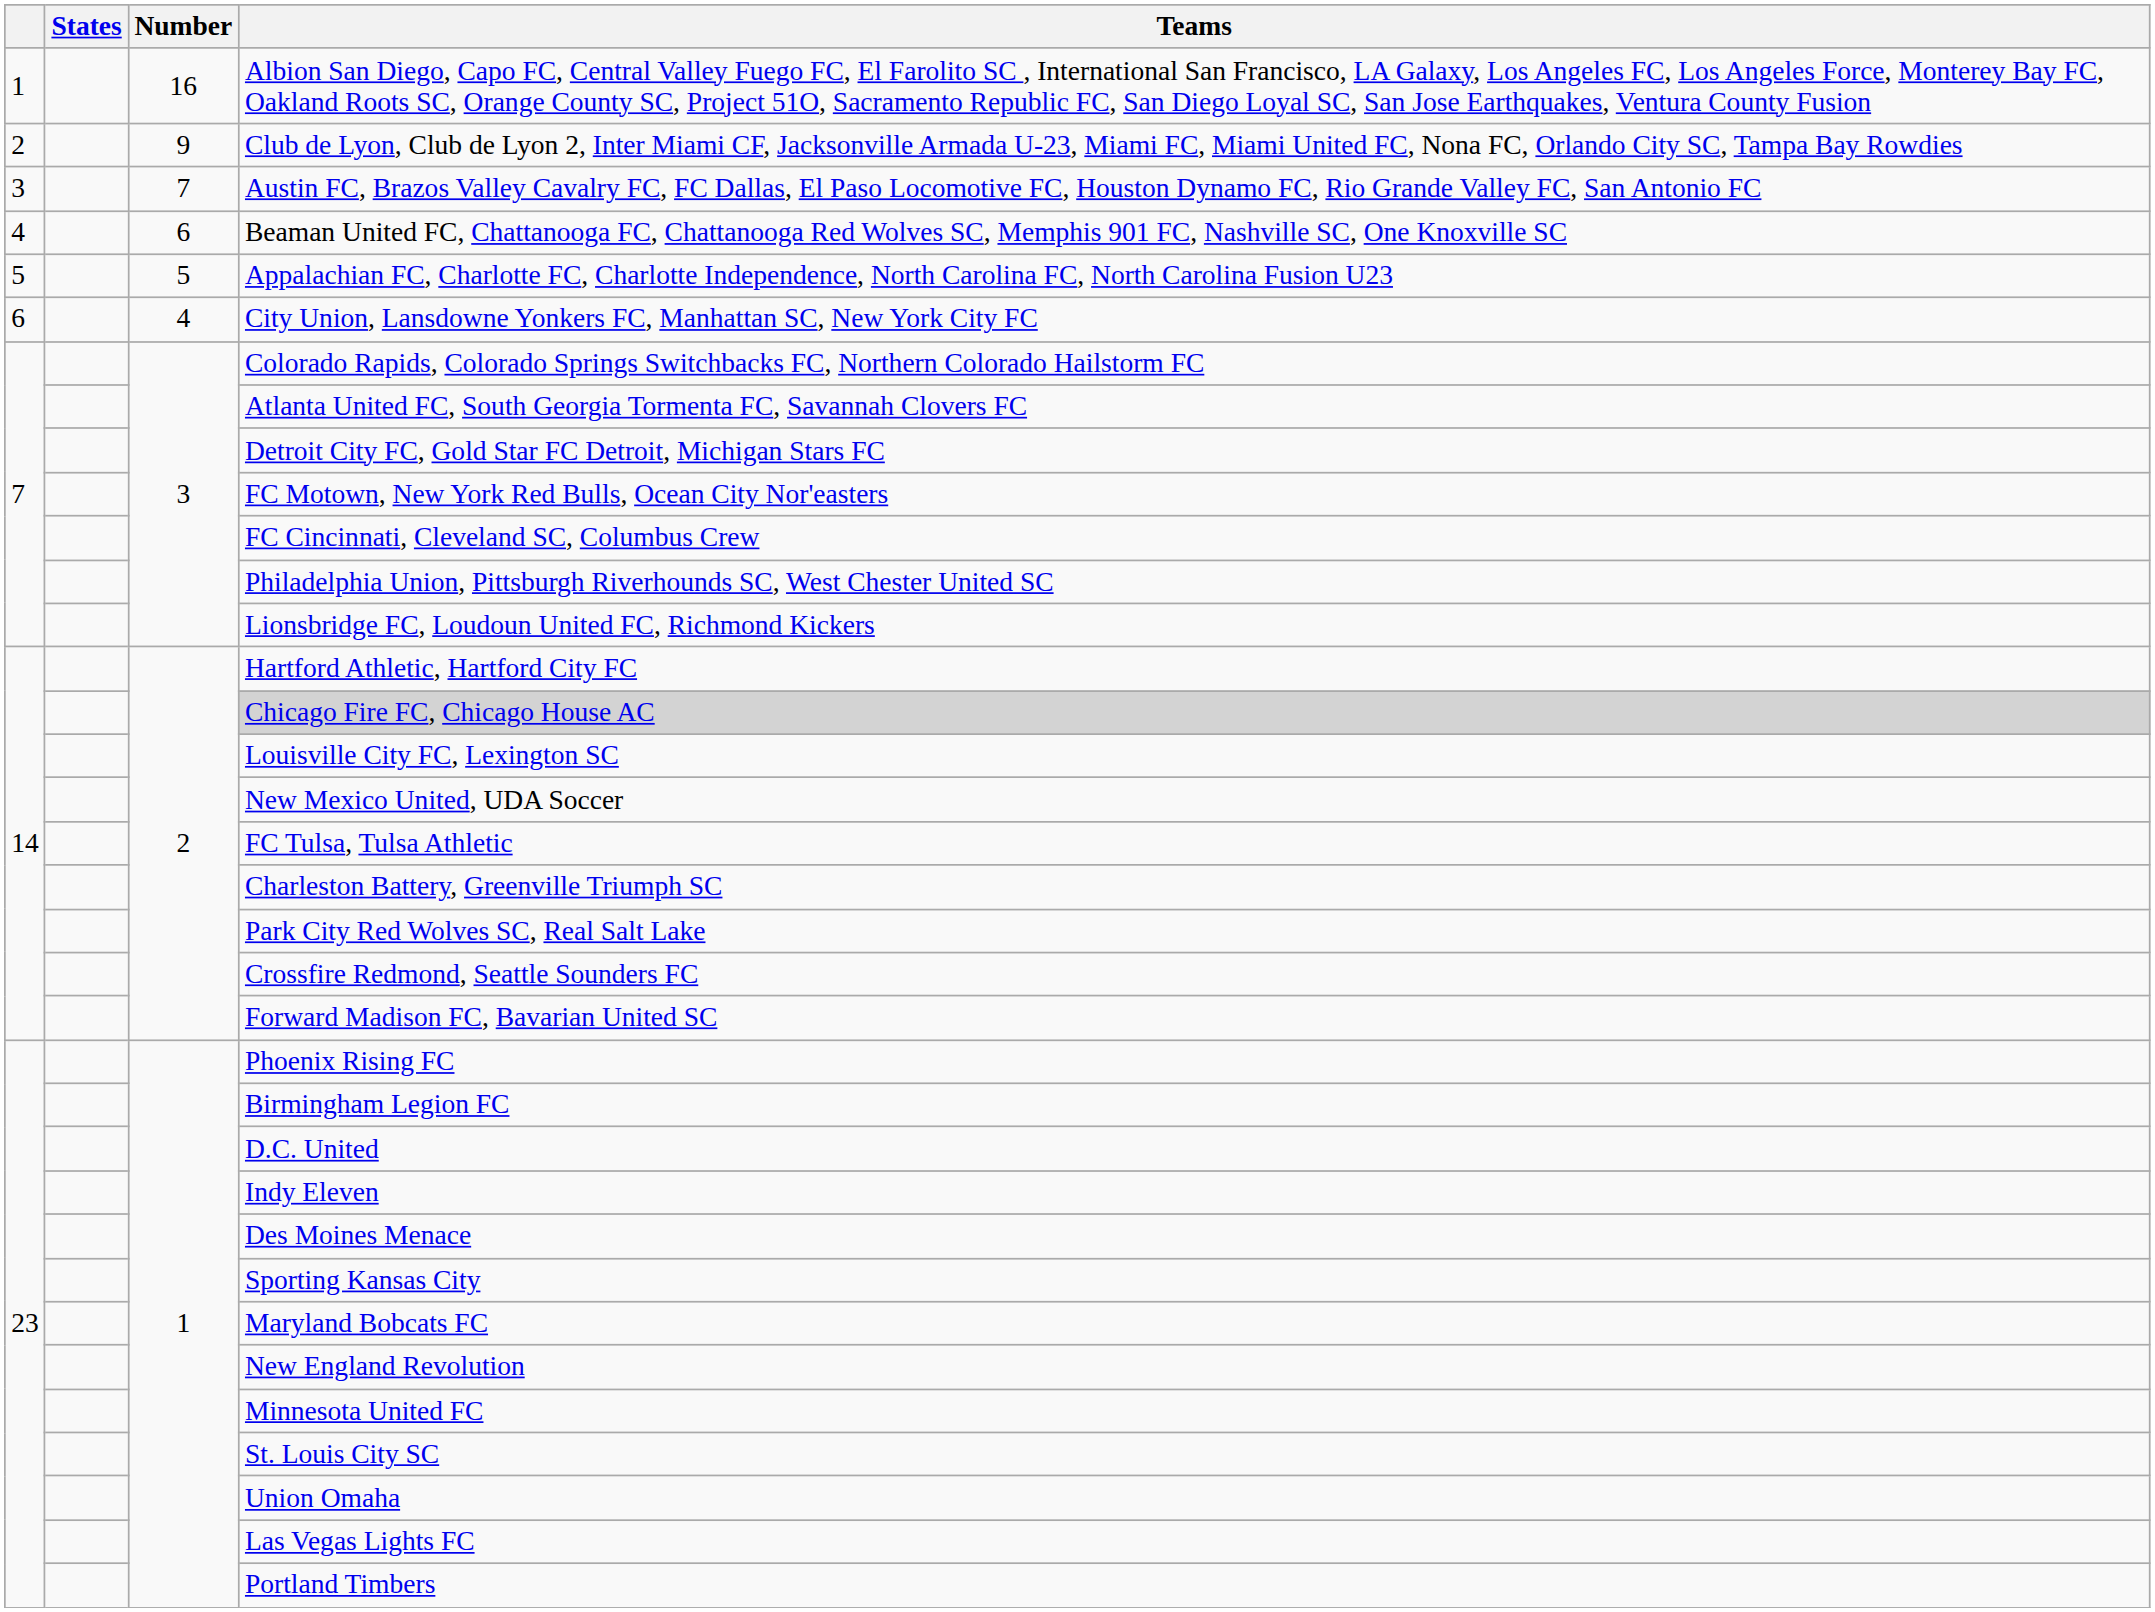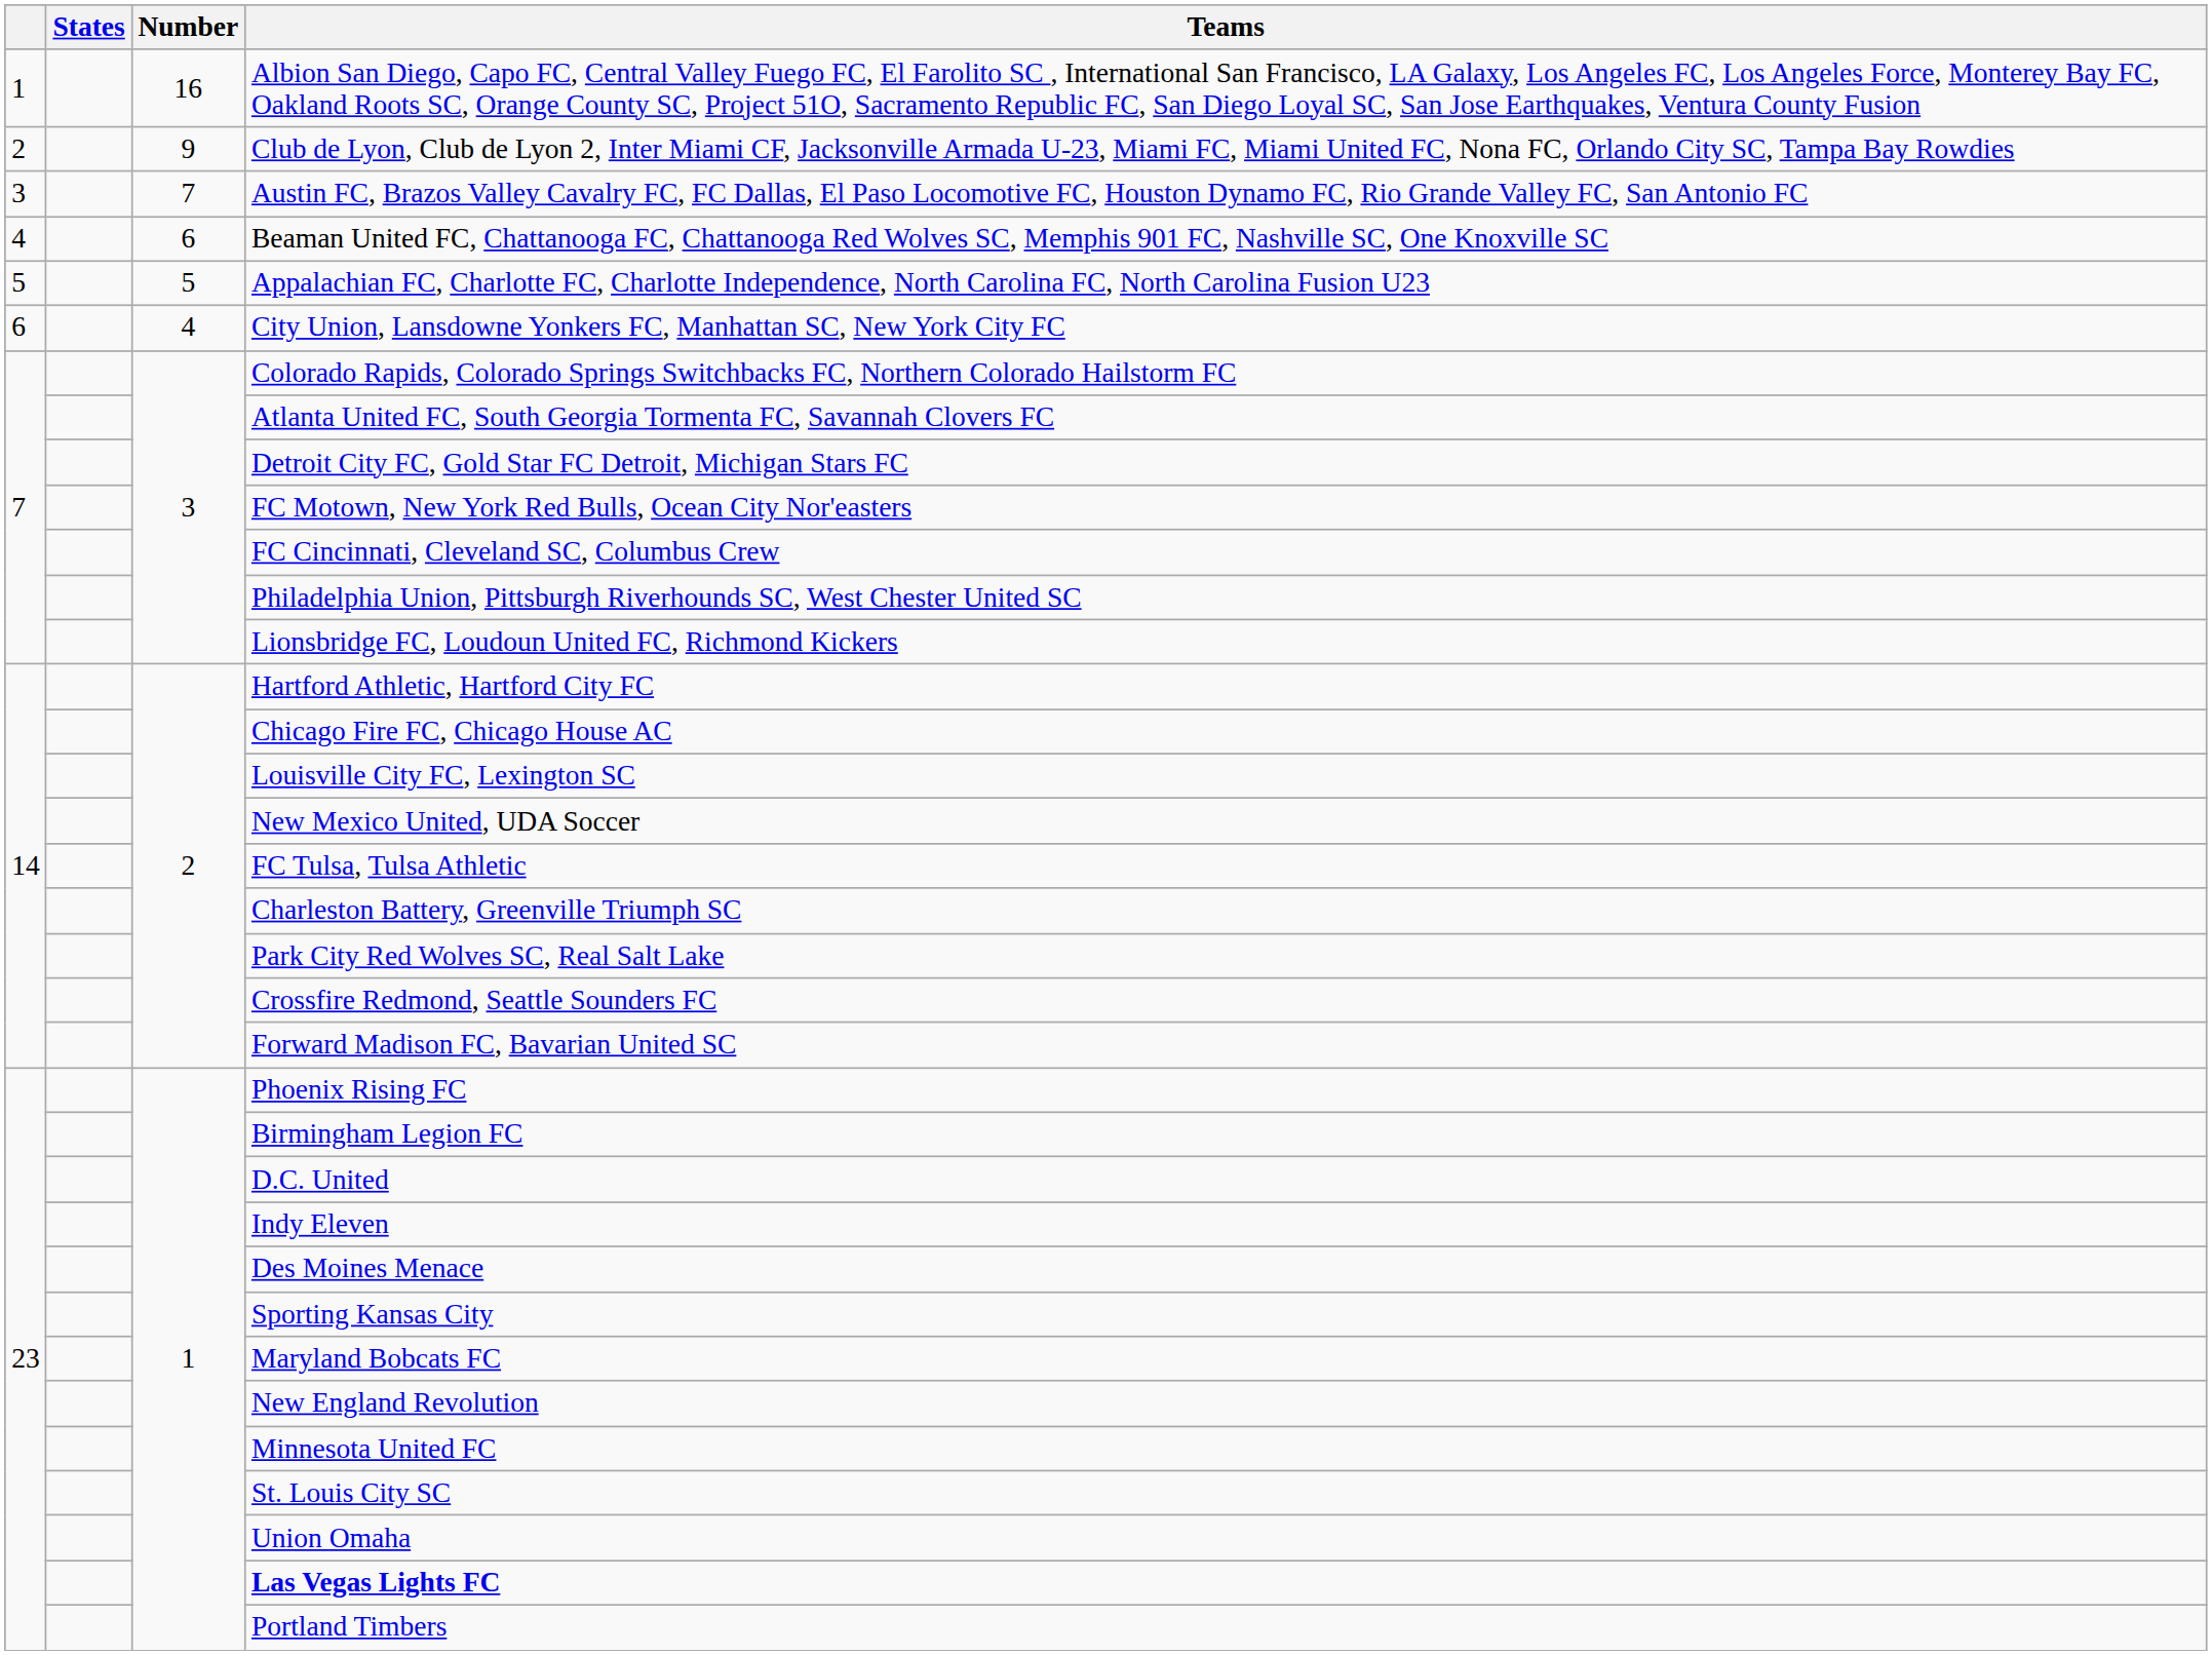Chicago Fire FC, Chicago House AC | Teams: lightgrey background -> no background
Las Vegas Lights FC | Teams: normal -> bold
